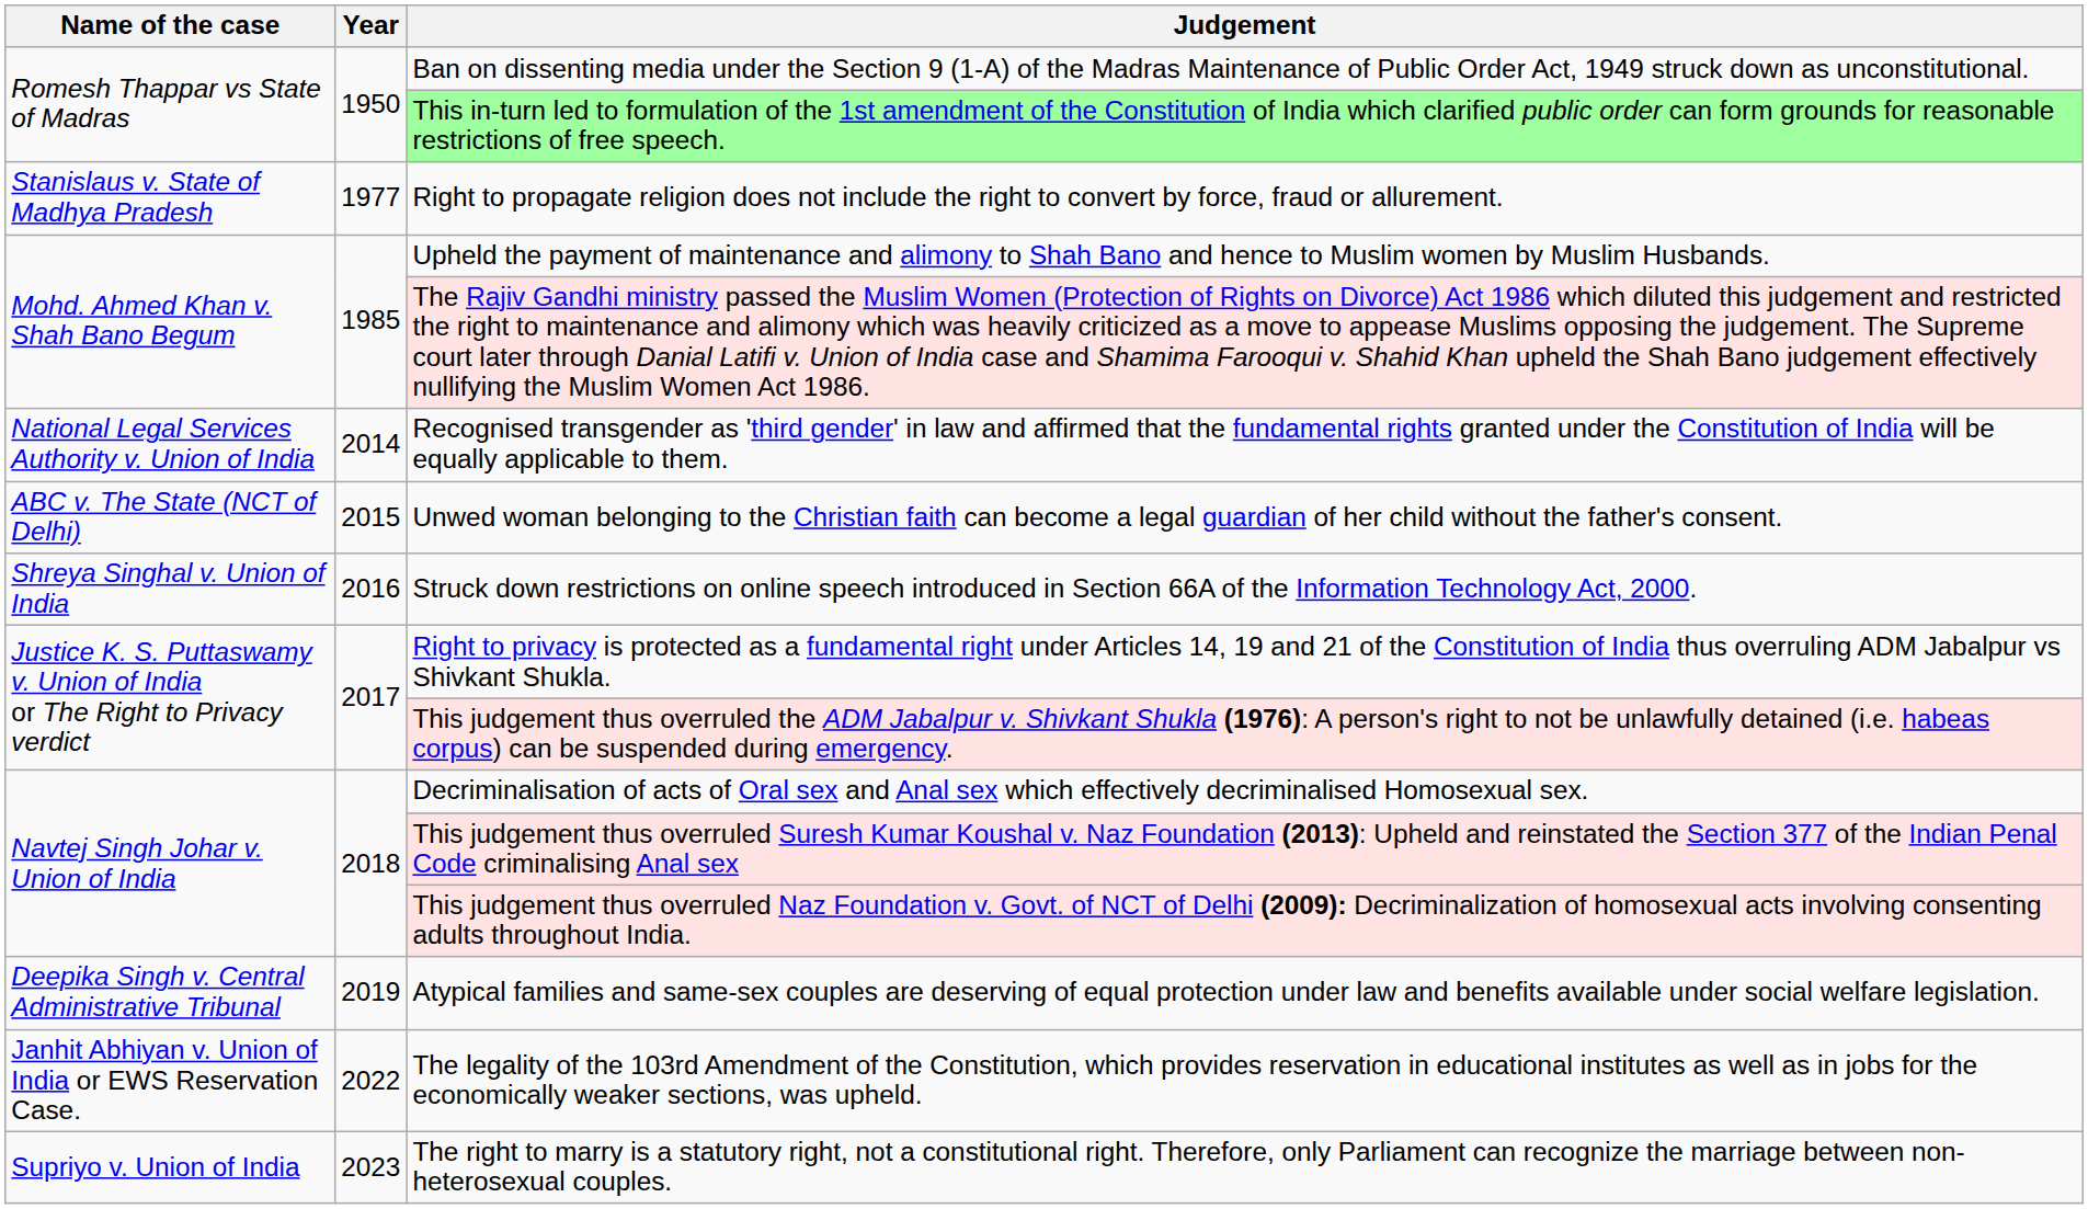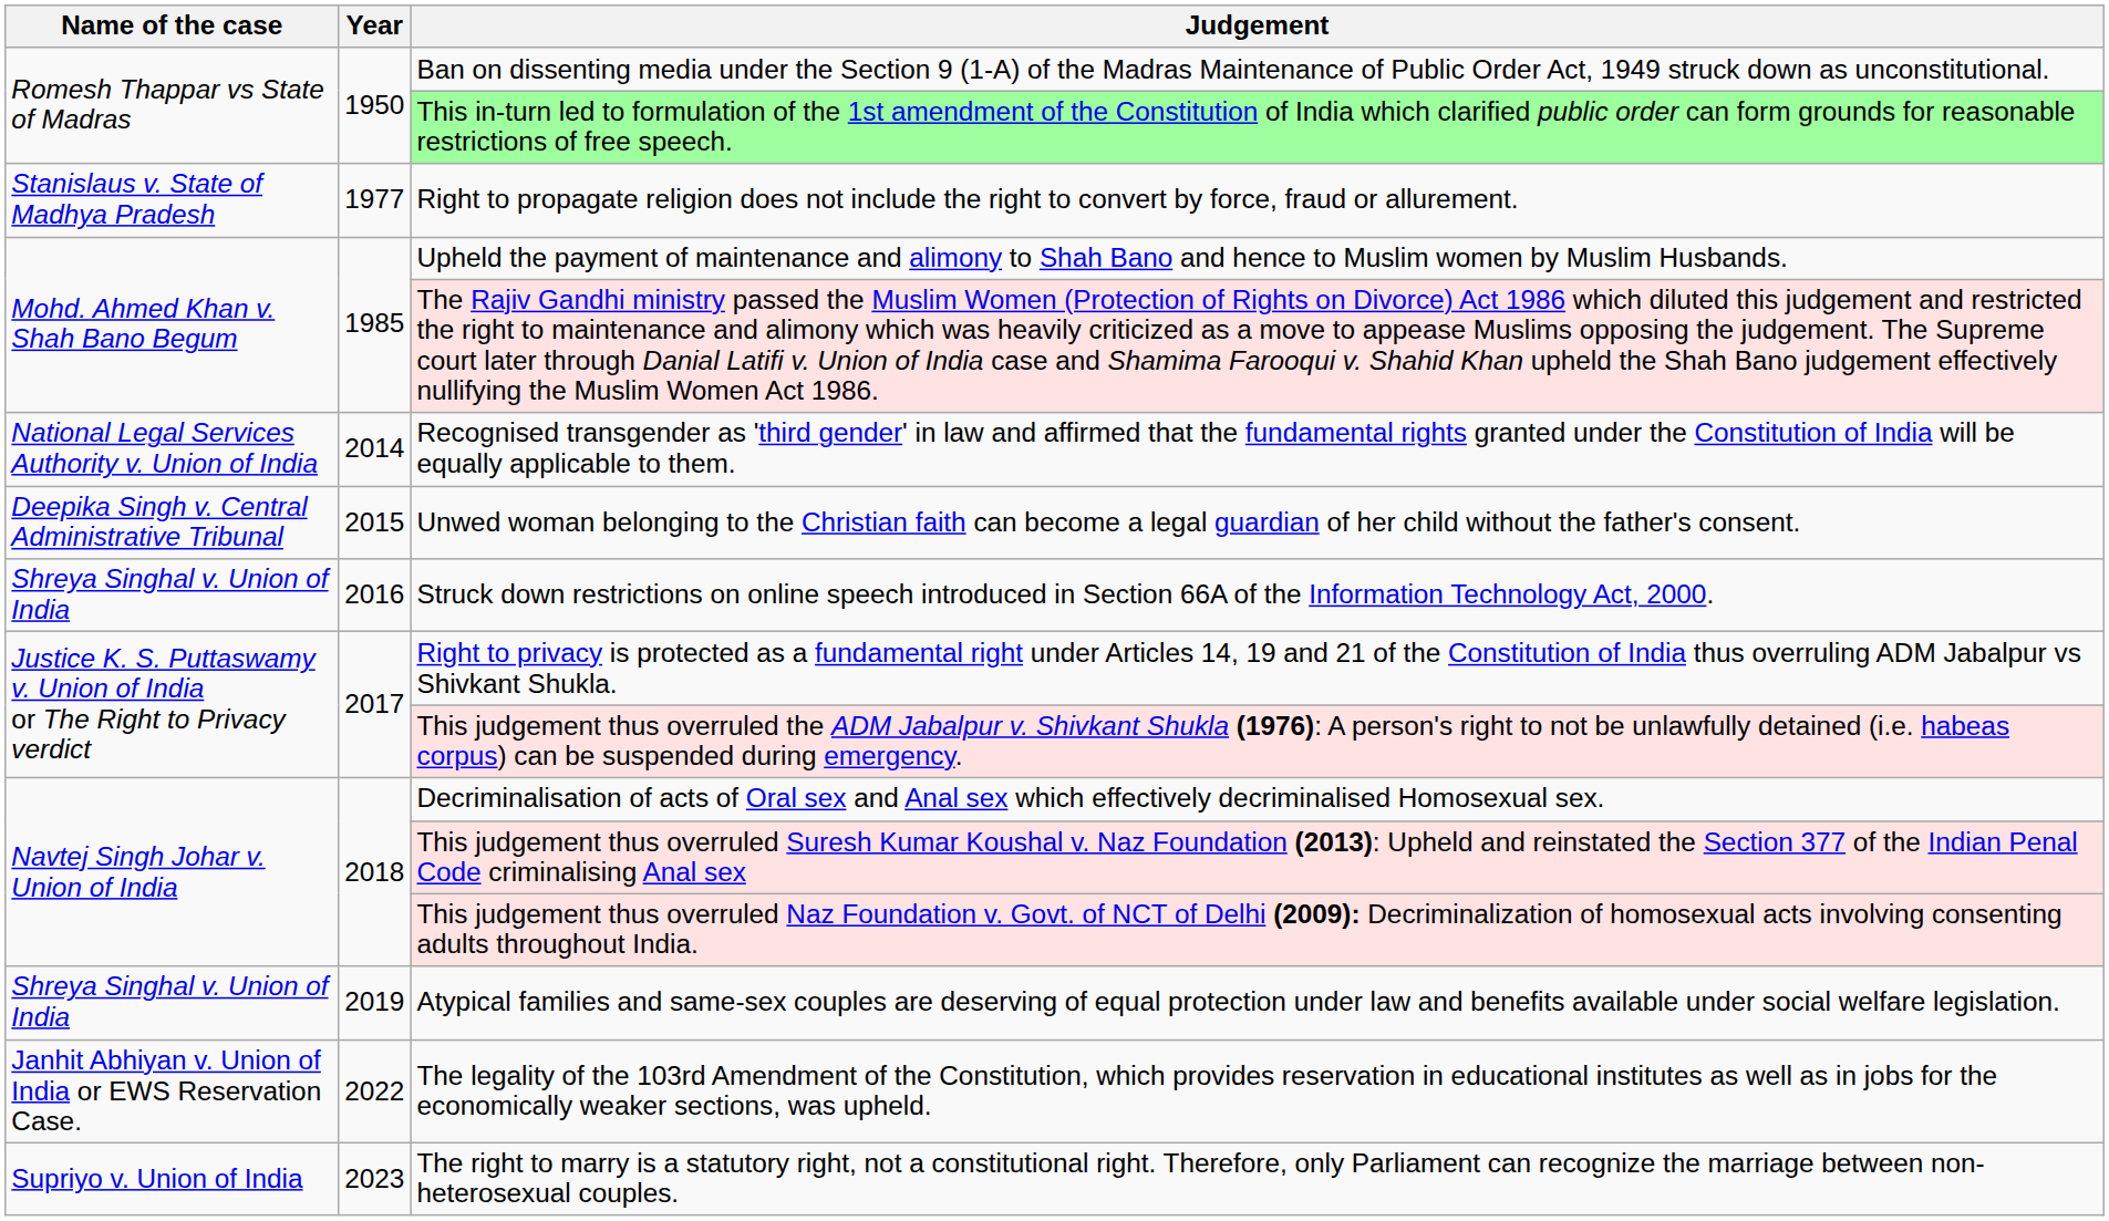row 8 | Name of the case: ABC v. The State (NCT of Delhi) -> Deepika Singh v. Central Administrative Tribunal
row 15 | Name of the case: Deepika Singh v. Central Administrative Tribunal -> Shreya Singhal v. Union of India
